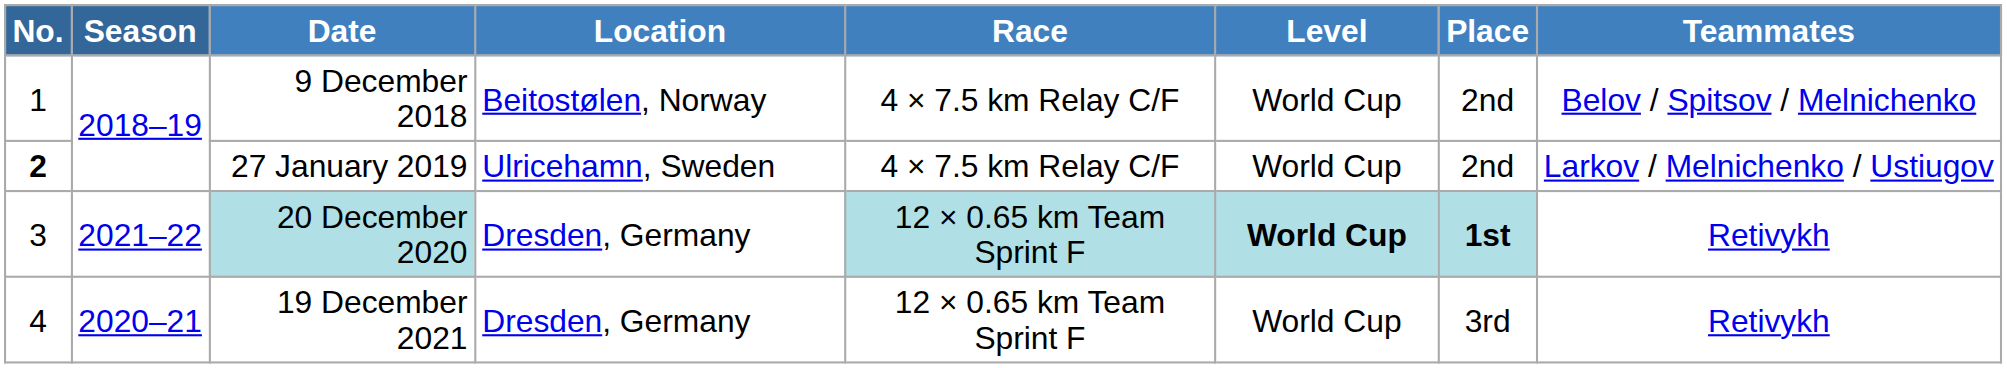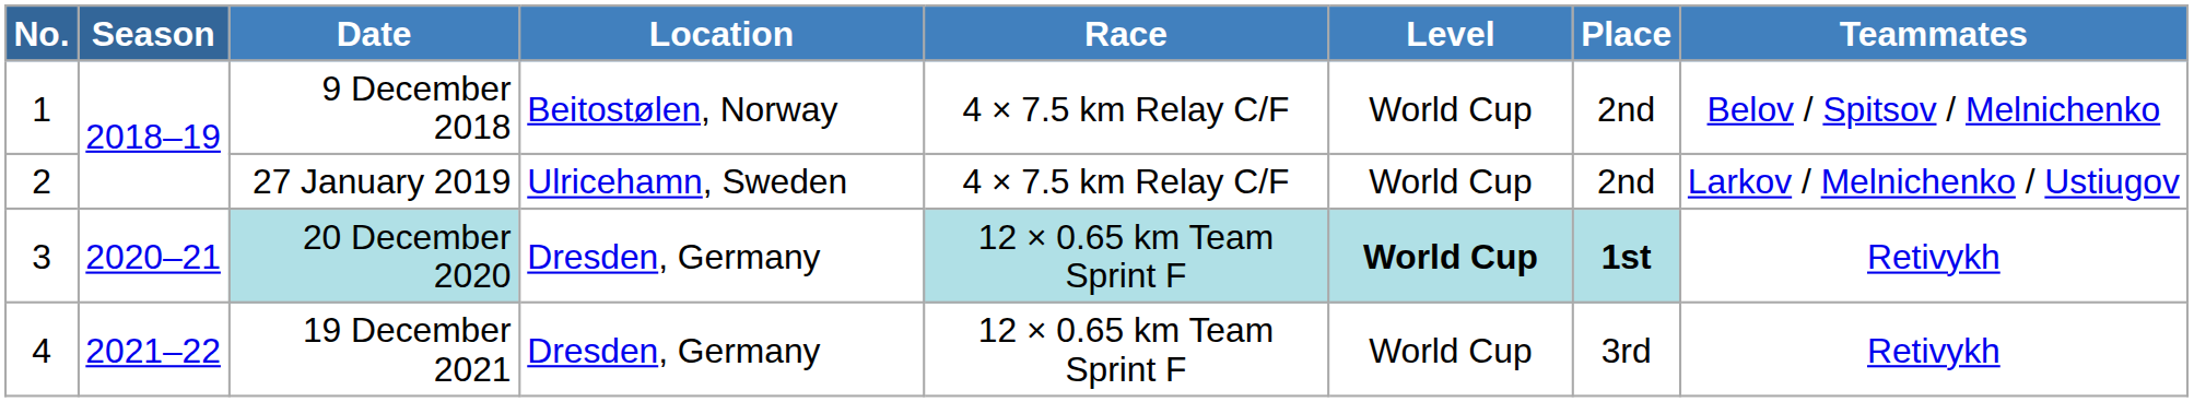27 January 2019 | No.: bold -> normal
20 December 2020 | Season: 2021–22 -> 2020–21
19 December 2021 | Season: 2020–21 -> 2021–22
